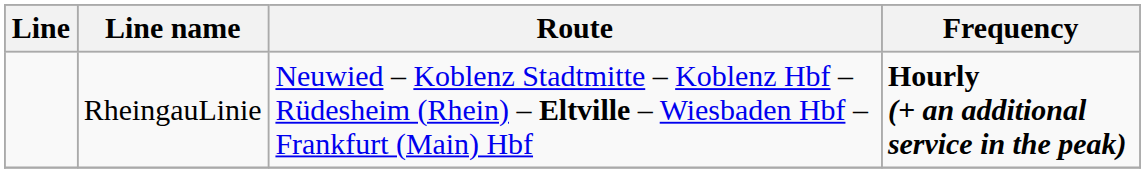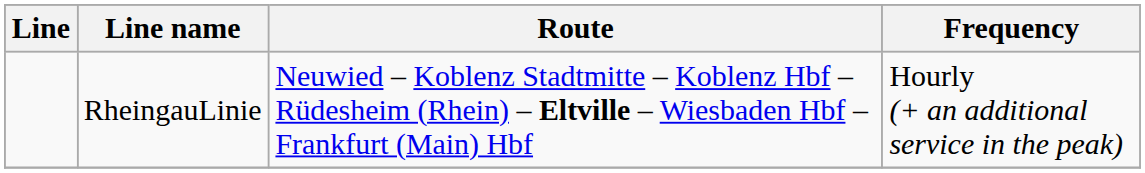RheingauLinie | Frequency: bold -> normal
